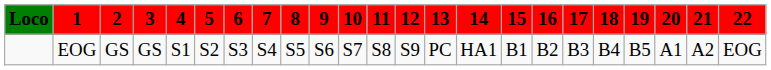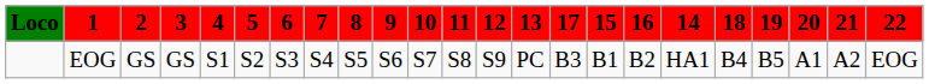columns swapped: 14 <-> 17
